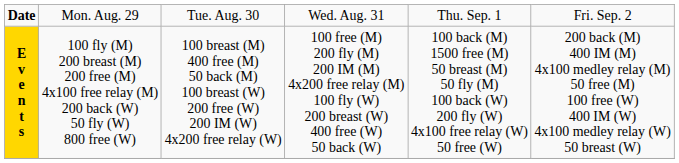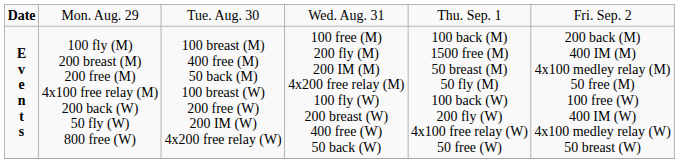E v e n t s | column 1: gold background -> no background
